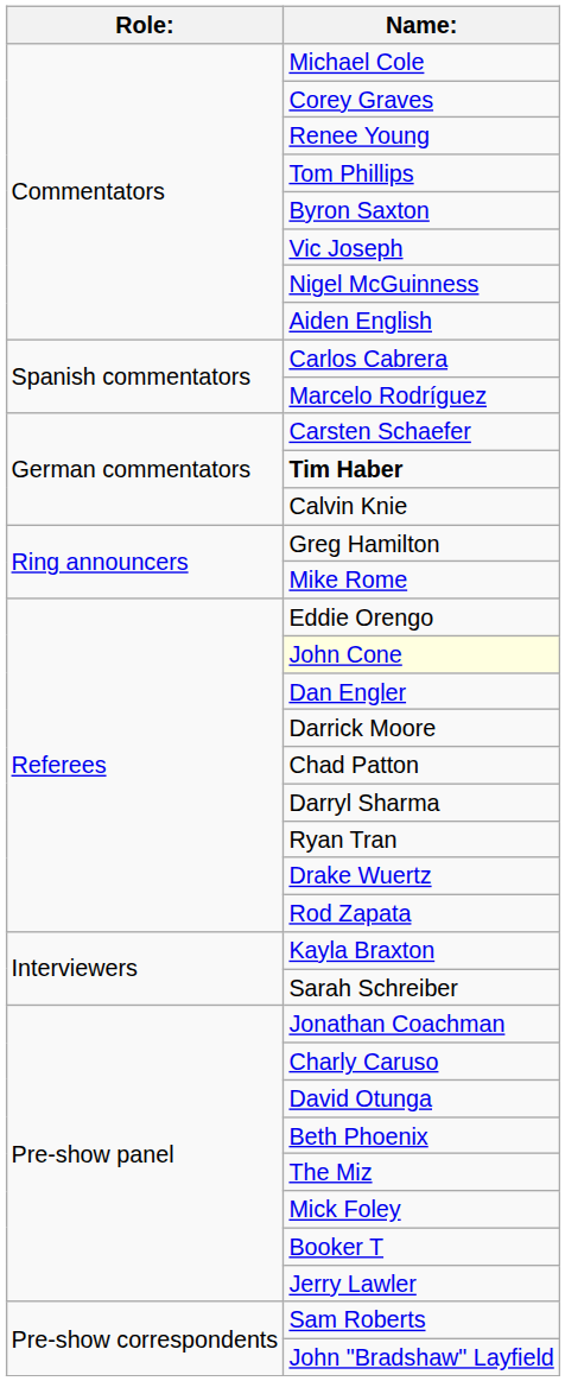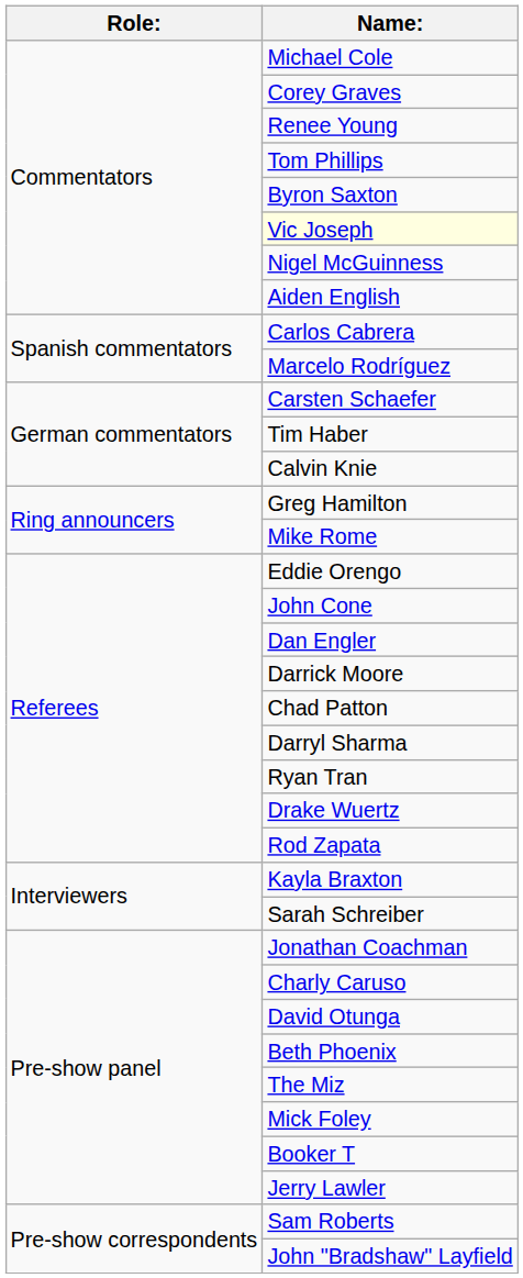Vic Joseph | Name:: no background -> lightyellow background
Tim Haber | Name:: bold -> normal
John Cone | Name:: lightyellow background -> no background
